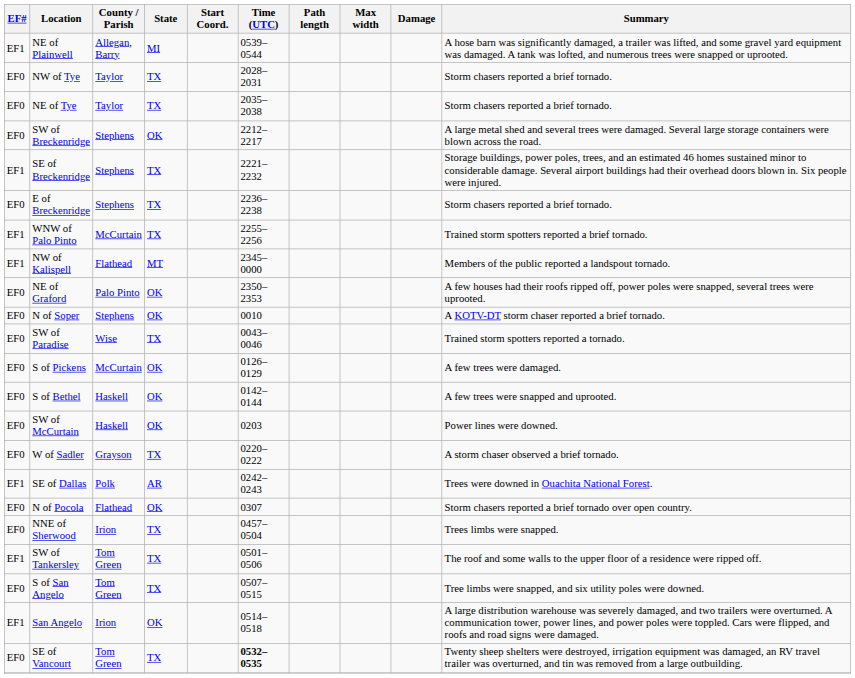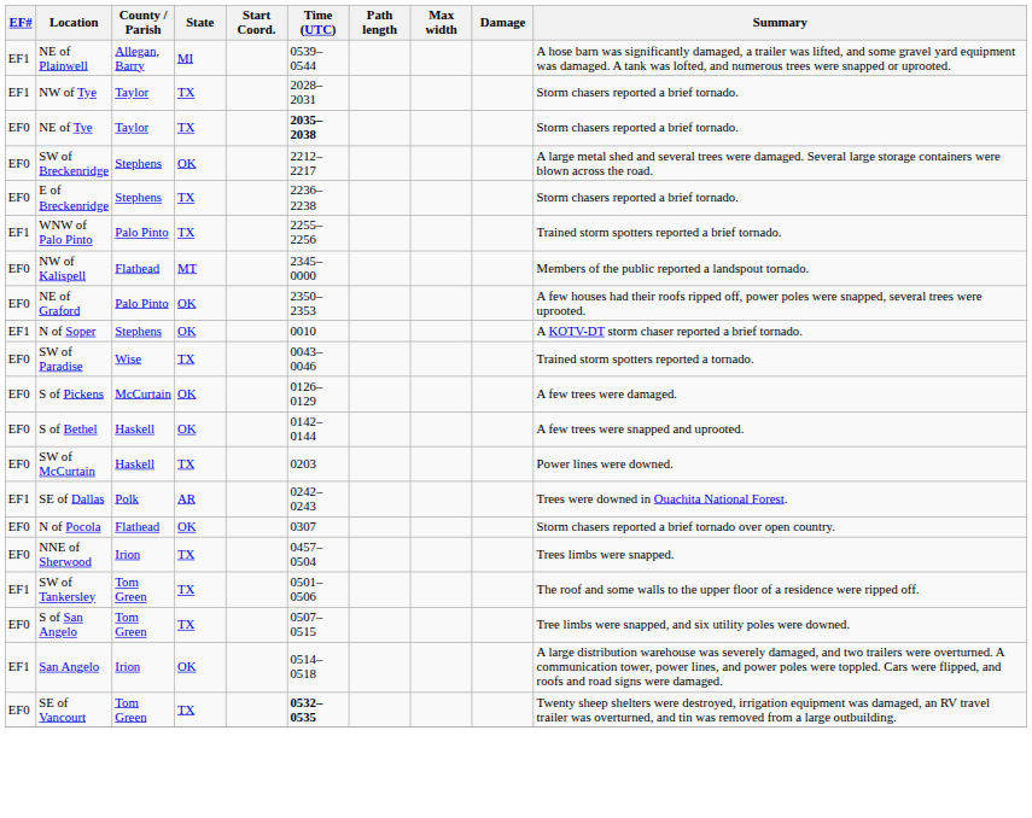NW of Tye | EF#: EF0 -> EF1
NE of Tye | Time (UTC): normal -> bold
- row: EF1 | SE of Breckenridge | Stephens | TX | 2221–2232 | Storage buildings, power poles, trees, and an estimated 46 homes sustained minor to considerable damage. Several airport buildings had their overhead doors blown in. Six people were injured.
WNW of Palo Pinto | County / Parish: McCurtain -> Palo Pinto
NW of Kalispell | EF#: EF1 -> EF0
N of Soper | EF#: EF0 -> EF1
SW of McCurtain | State: OK -> TX
- row: EF0 | W of Sadler | Grayson | TX | 0220–0222 | A storm chaser observed a brief tornado.
